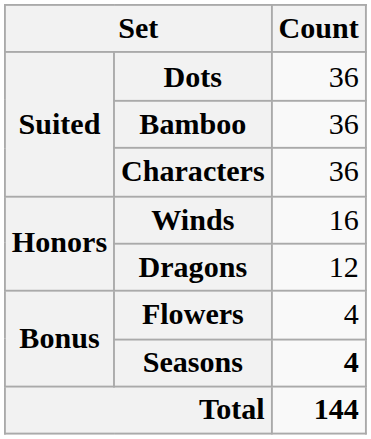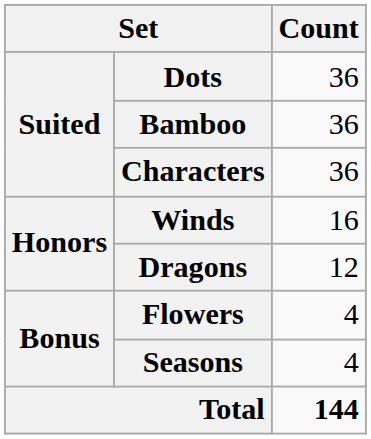Seasons | Count: bold -> normal
